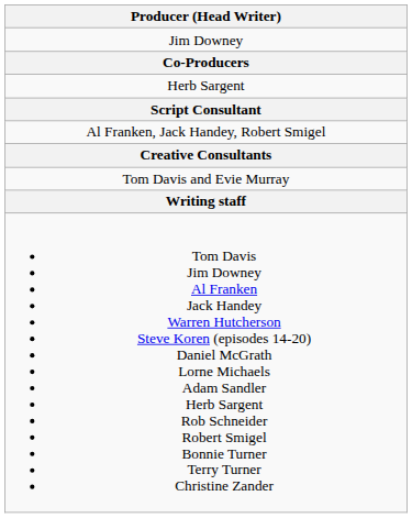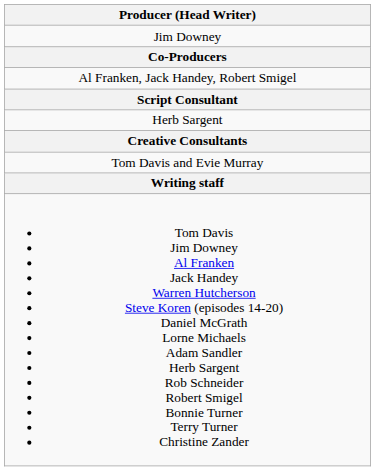row 4 | column 1: Herb Sargent -> Al Franken, Jack Handey, Robert Smigel
row 6 | column 1: Al Franken, Jack Handey, Robert Smigel -> Herb Sargent
